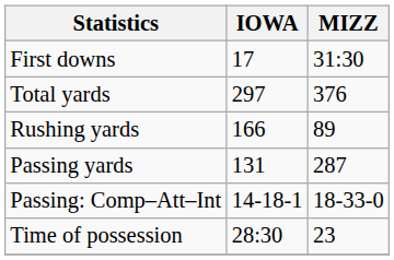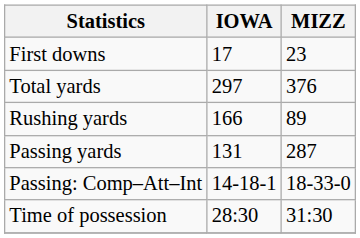First downs | MIZZ: 31:30 -> 23
Time of possession | MIZZ: 23 -> 31:30
